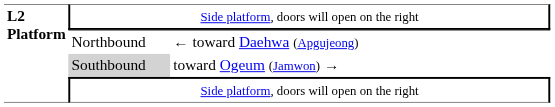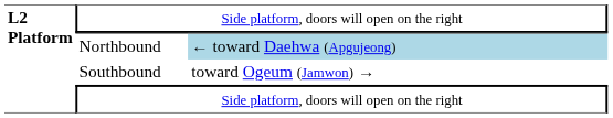Northbound | column 3: no background -> lightblue background
Southbound | column 2: lightgrey background -> no background
